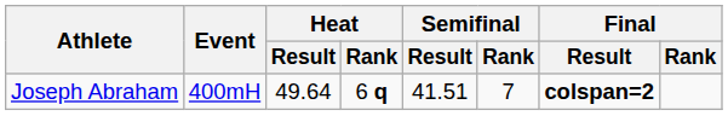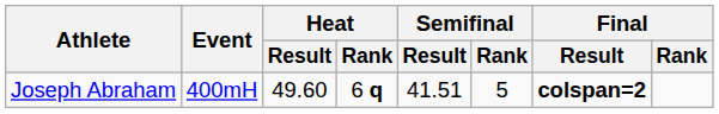Joseph Abraham | Heat / Result: 49.64 -> 49.60
Joseph Abraham | Semifinal / Rank: 7 -> 5
